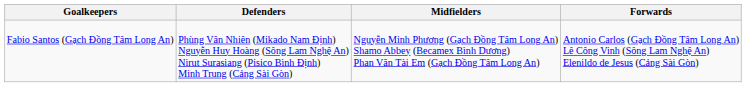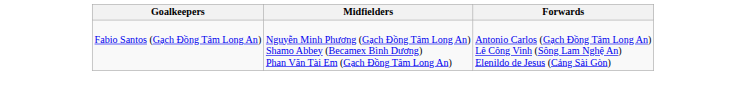- column: Defenders | Phùng Văn Nhiên (Mikado Nam Định) Nguyễn Huy Hoàng (Sông Lam Nghệ An) Nirut Surasiang (Pisico Bình Định) Minh Trung (Cảng Sài Gòn)
